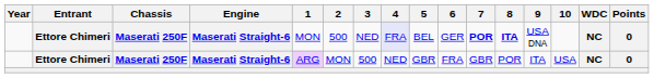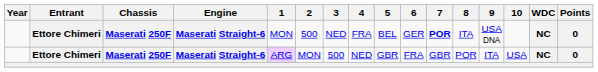row 2 | 4: lavender background -> no background
row 2 | 8: bold -> normal
